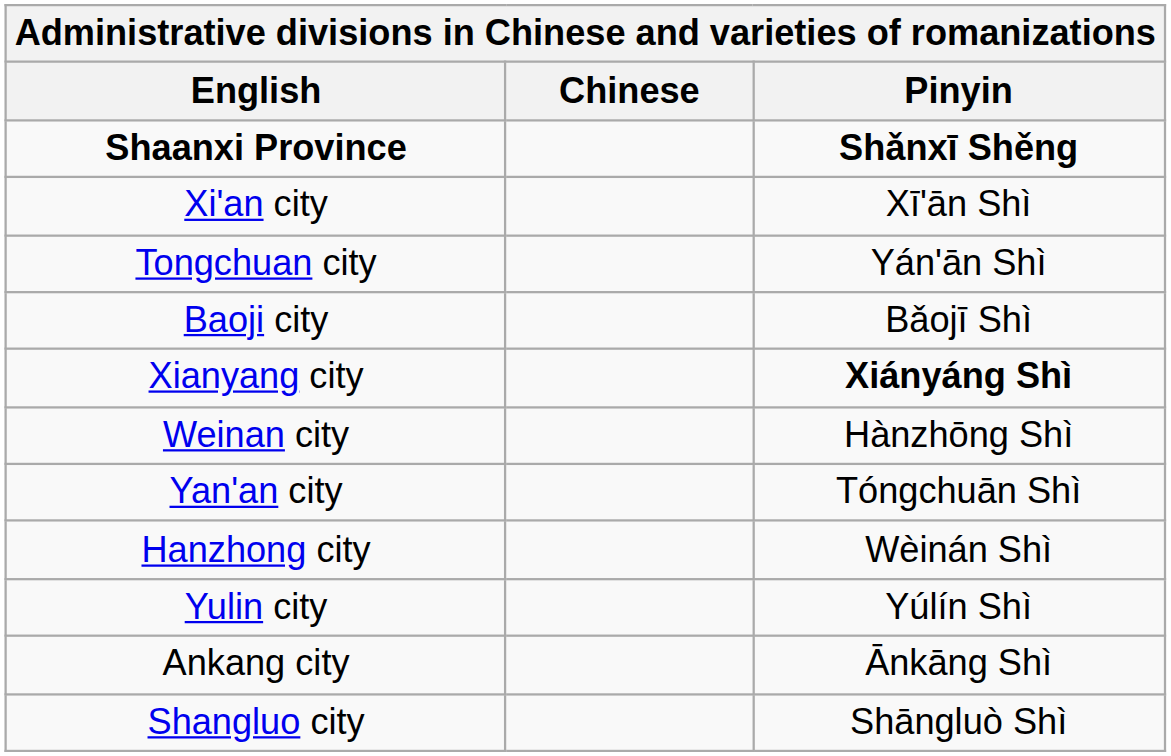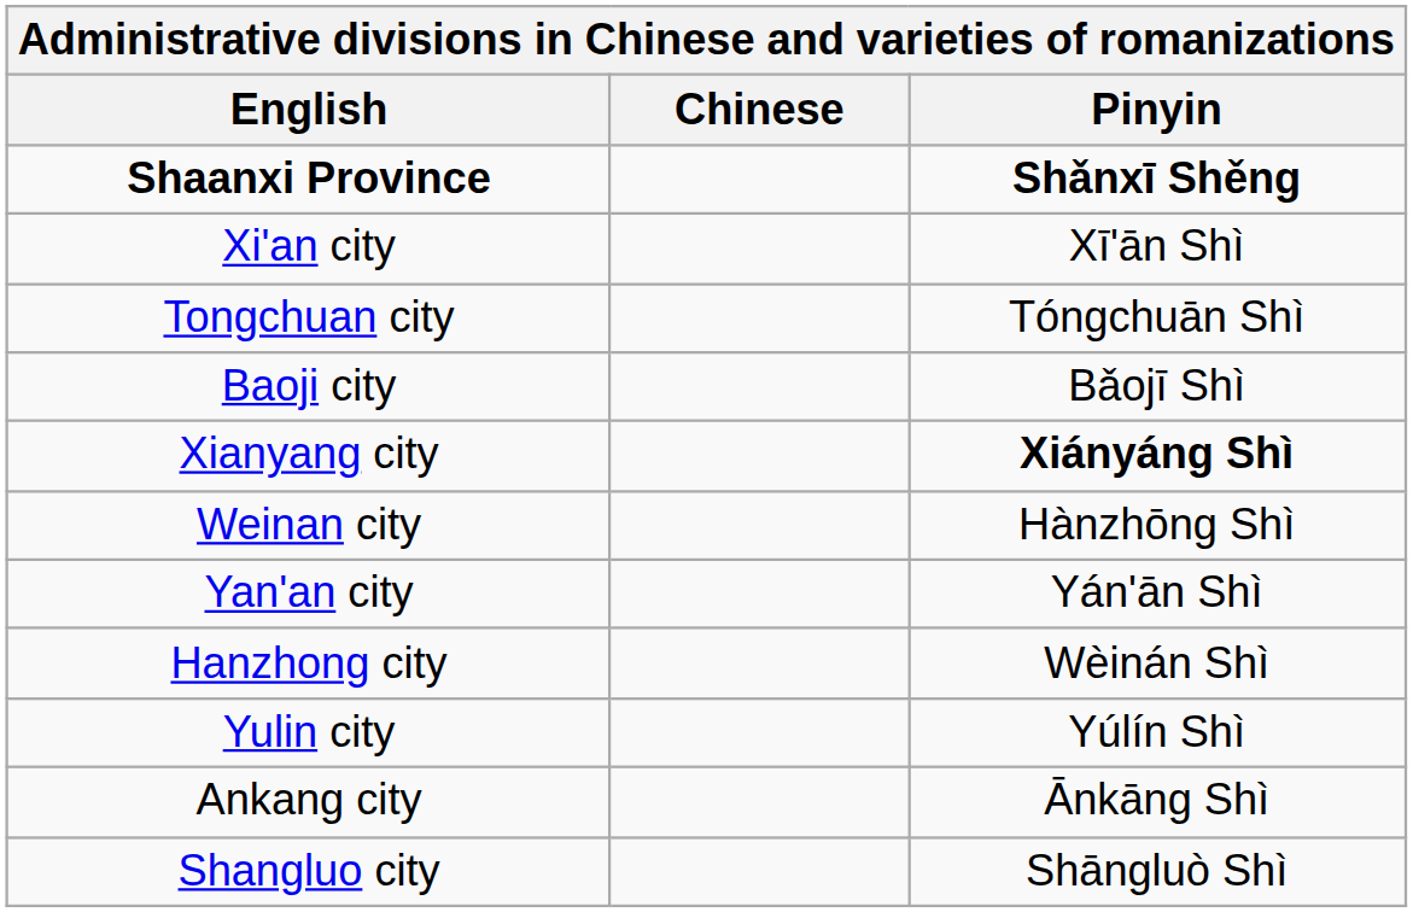Tongchuan city | Pinyin: Yán'ān Shì -> Tóngchuān Shì
Yan'an city | Pinyin: Tóngchuān Shì -> Yán'ān Shì
